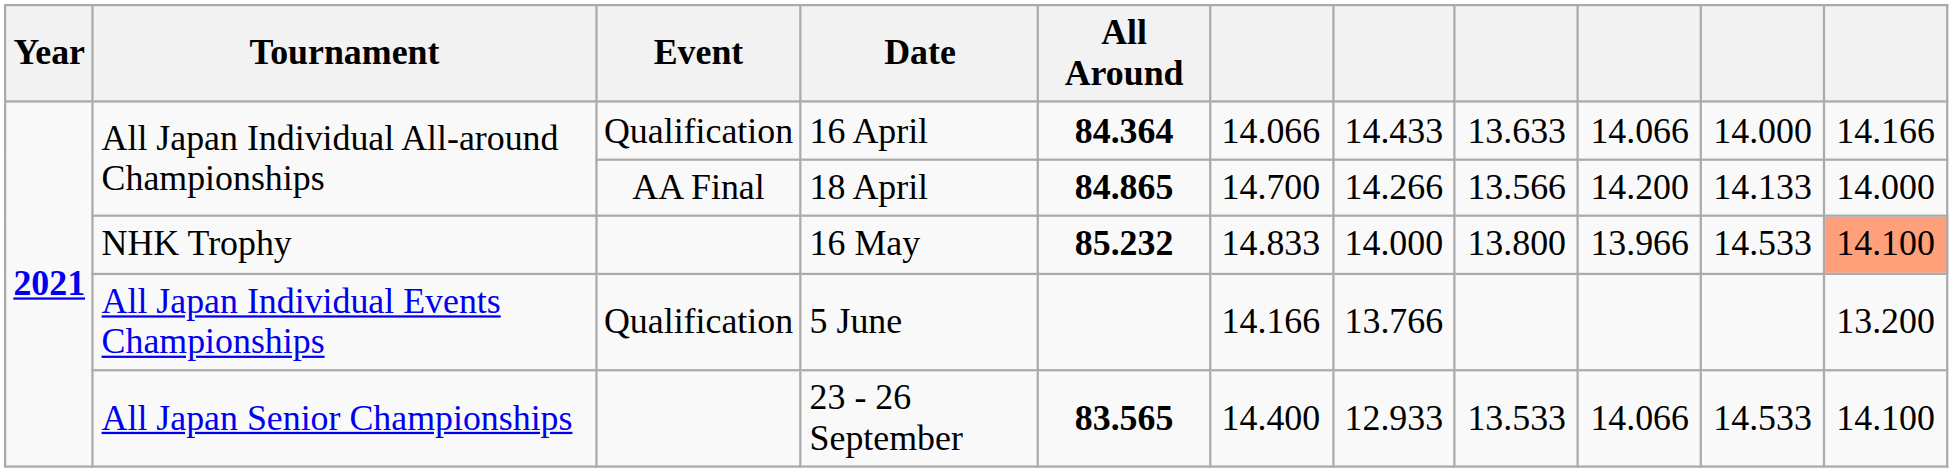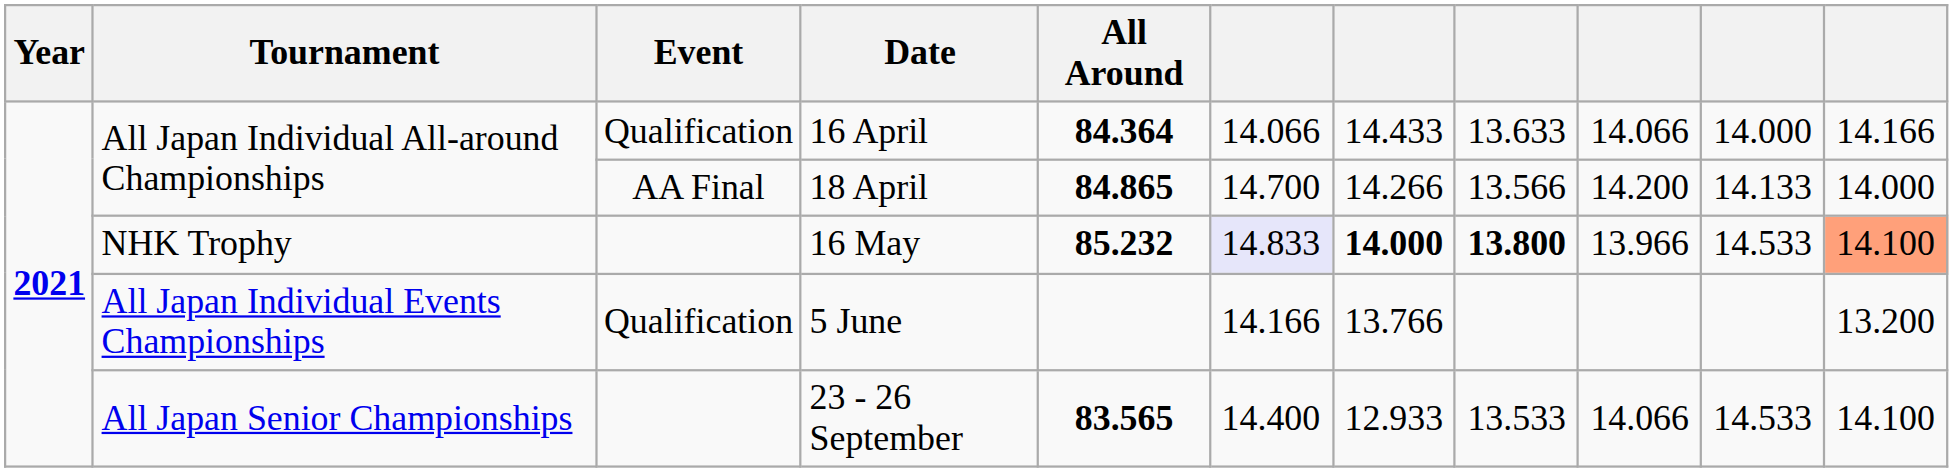16 May | column 6: no background -> lavender background
16 May | column 7: normal -> bold
16 May | column 8: normal -> bold
